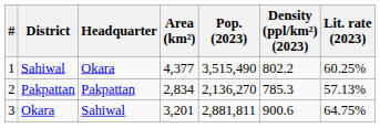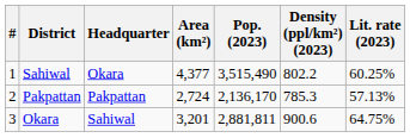row 3 | Area (km²): 2,834 -> 2,724
row 3 | Pop. (2023): 2,136,270 -> 2,136,170
